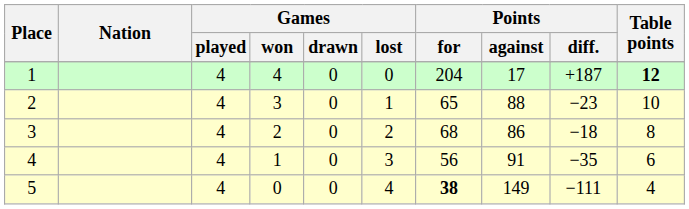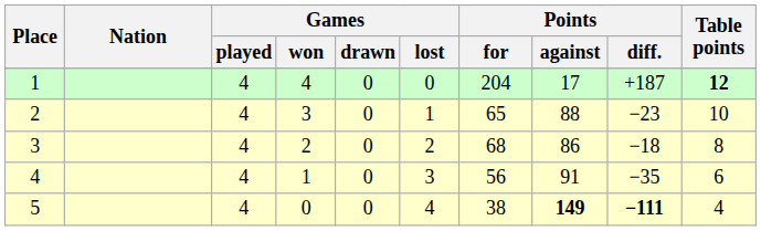5 | Points / for: bold -> normal
5 | Points / against: normal -> bold
5 | Points / diff.: normal -> bold
